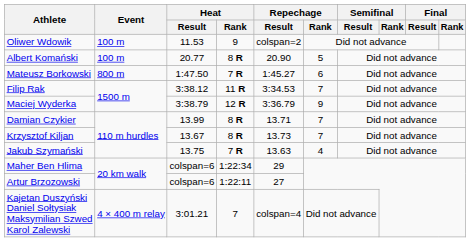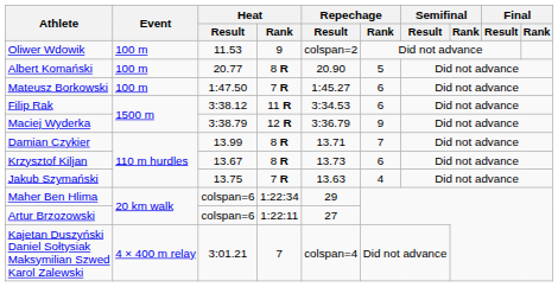Mateusz Borkowski | Event: 800 m -> 100 m
Filip Rak | Repechage / Rank: 7 -> 6
Krzysztof Kiljan | Repechage / Rank: 7 -> 6
